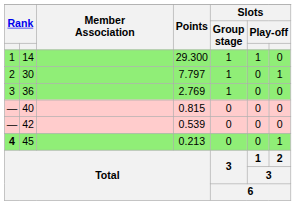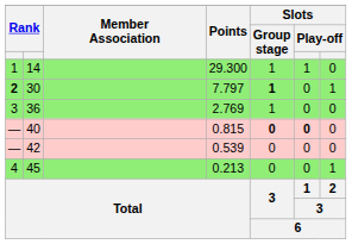30 | column 1: normal -> bold
30 | Slots / Group stage: normal -> bold
40 | Slots / Group stage: normal -> bold
40 | column 6: normal -> bold
45 | column 1: bold -> normal
